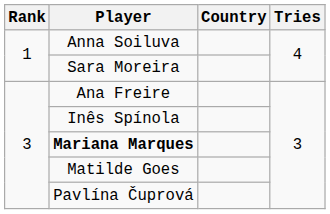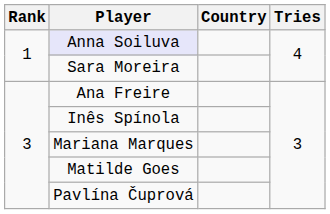Anna Soiluva | Player: no background -> lavender background
Mariana Marques | Player: bold -> normal
